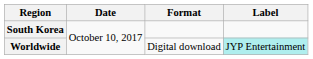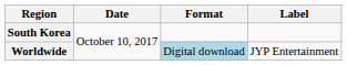Worldwide | Format: no background -> lightblue background
Worldwide | Label: paleturquoise background -> no background
